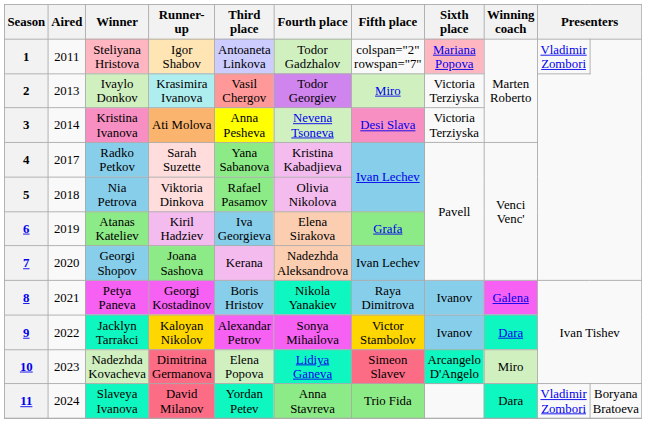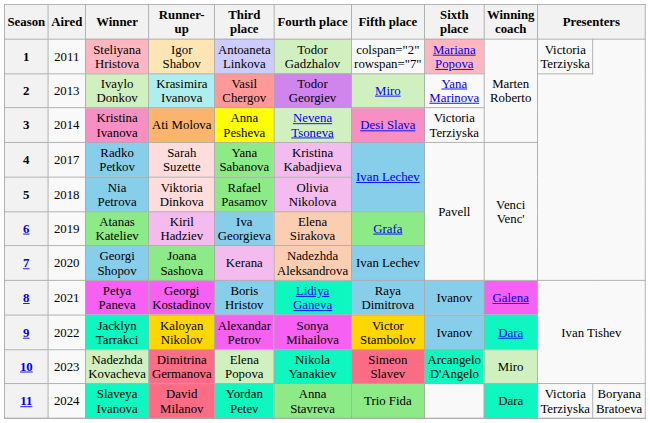1 | column 10: Vladimir Zombori -> Victoria Terziyska
2 | Sixth place: Victoria Terziyska -> Yana Marinova
8 | Fourth place: Nikola Yanakiev -> Lidiya Ganeva
10 | Fourth place: Lidiya Ganeva -> Nikola Yanakiev
11 | column 10: Vladimir Zombori -> Victoria Terziyska
